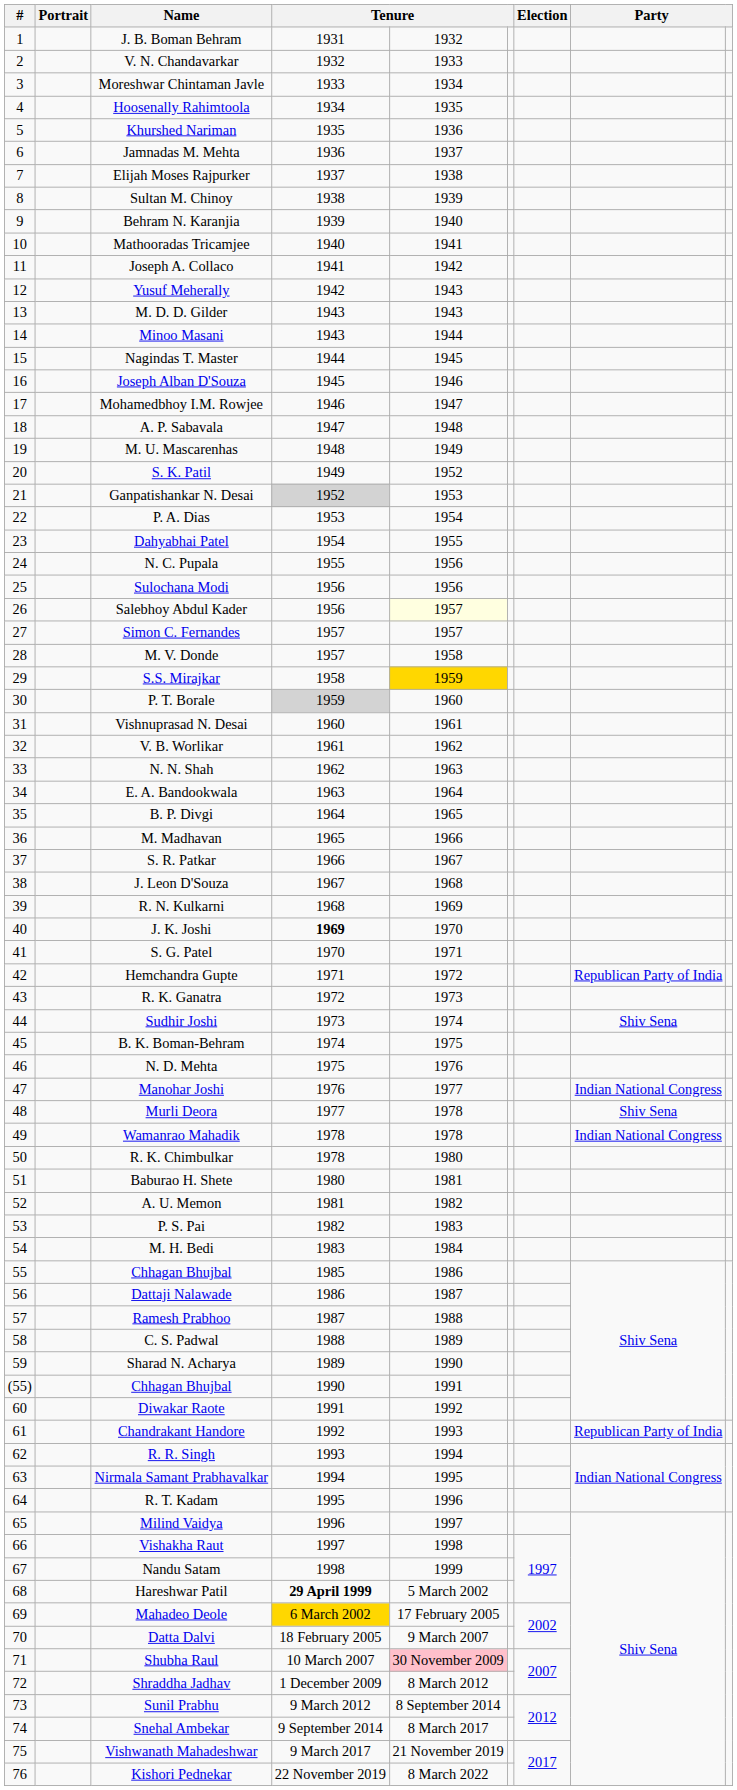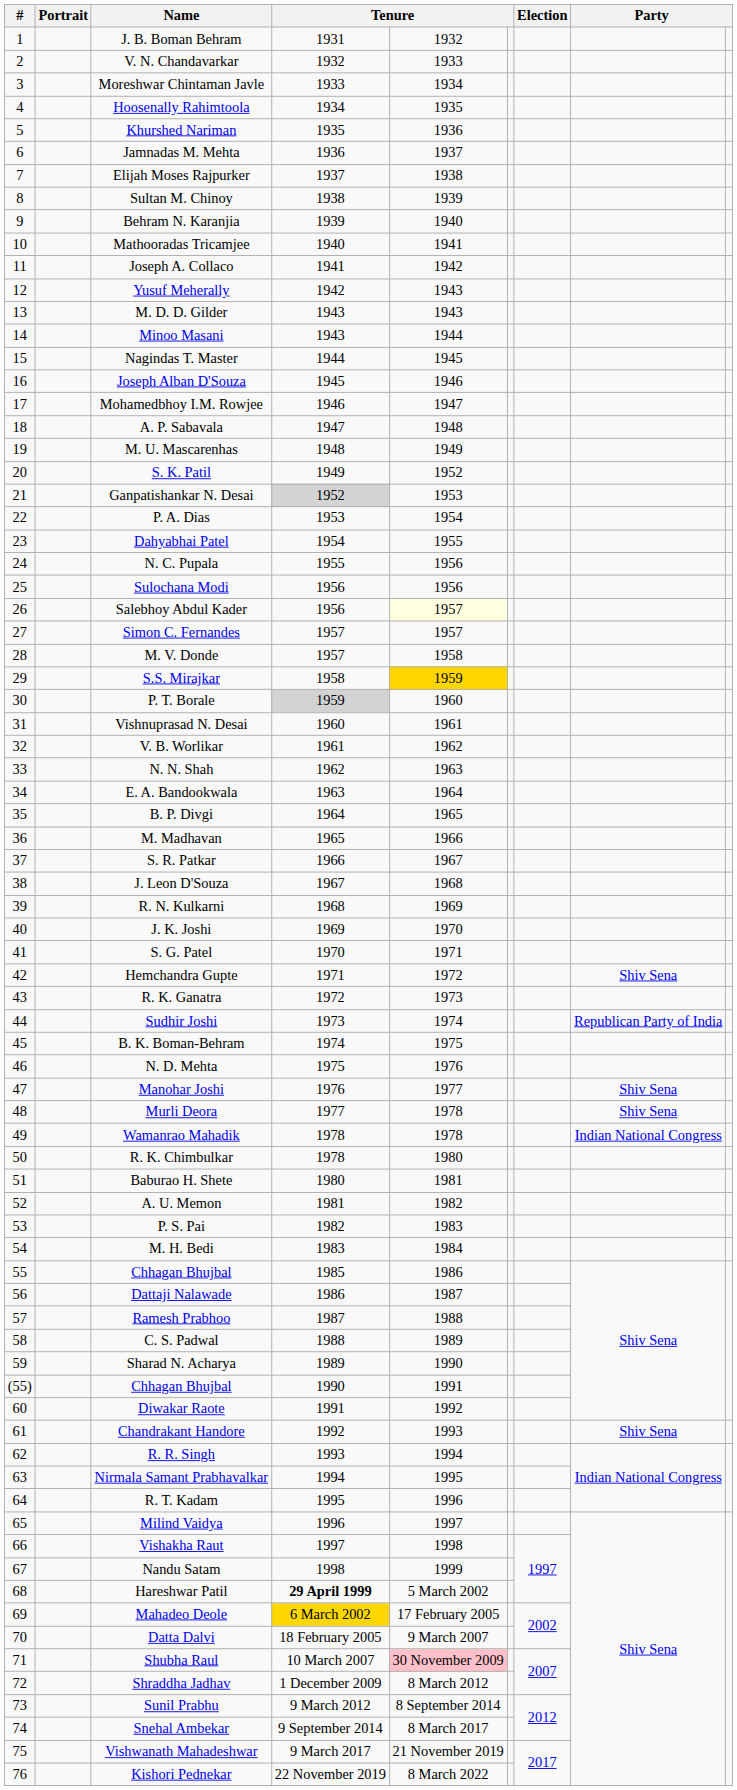J. K. Joshi | column 4: bold -> normal
Hemchandra Gupte | column 8: Republican Party of India -> Shiv Sena
Sudhir Joshi | column 8: Shiv Sena -> Republican Party of India
Manohar Joshi | column 8: Indian National Congress -> Shiv Sena
Chandrakant Handore | column 8: Republican Party of India -> Shiv Sena
